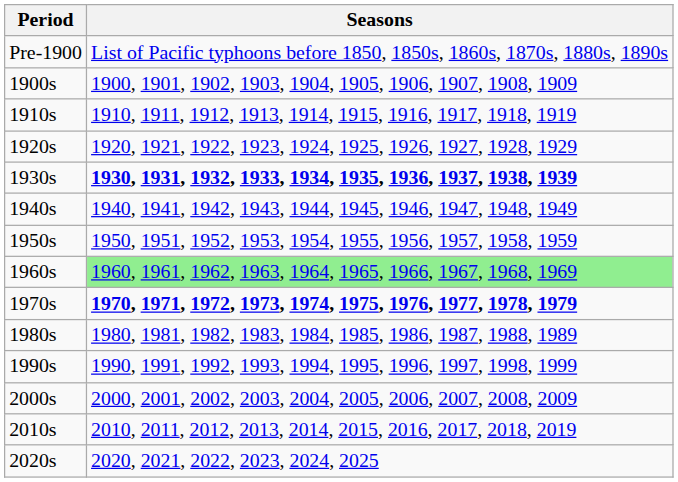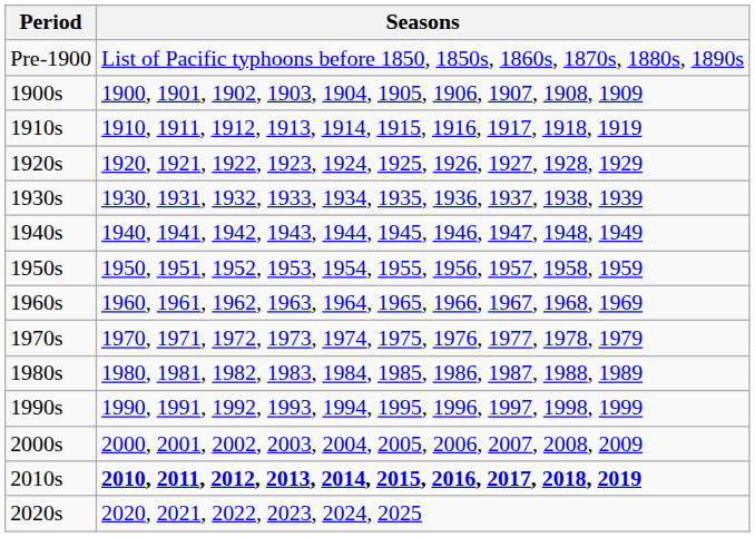1930s | Seasons: bold -> normal
1960s | Seasons: lightgreen background -> no background
1970s | Seasons: bold -> normal
2010s | Seasons: normal -> bold
